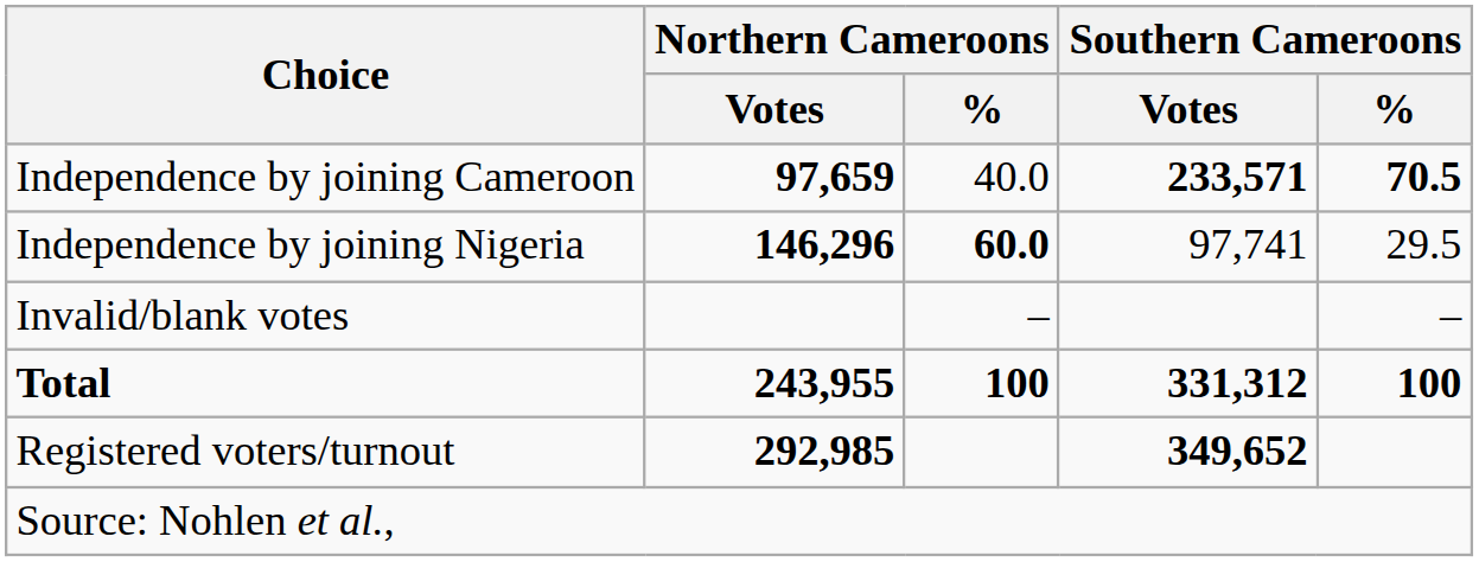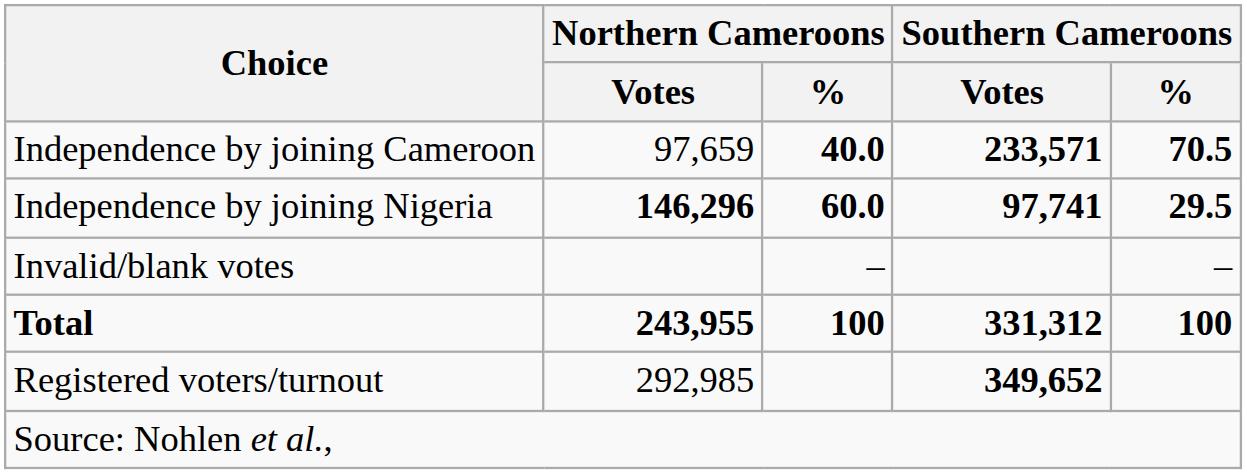Independence by joining Cameroon | Northern Cameroons / Votes: bold -> normal
Independence by joining Cameroon | Northern Cameroons / %: normal -> bold
Independence by joining Nigeria | Southern Cameroons / Votes: normal -> bold
Independence by joining Nigeria | Southern Cameroons / %: normal -> bold
Registered voters/turnout | Northern Cameroons / Votes: bold -> normal
